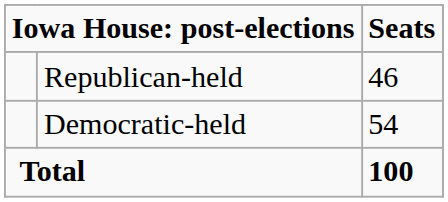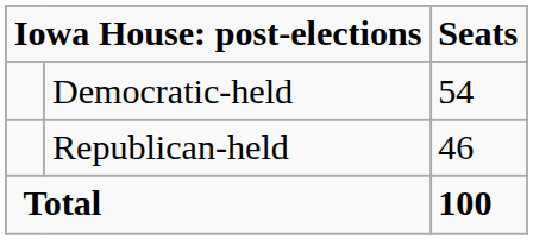rows swapped: Democratic-held <-> Republican-held
